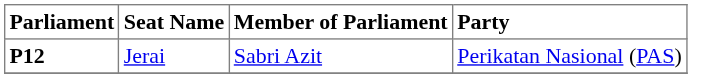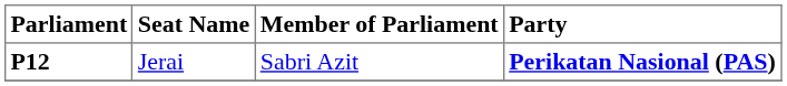P12 | Party: normal -> bold
